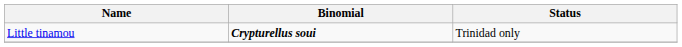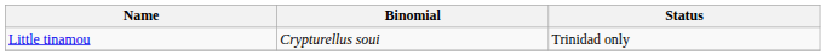Little tinamou | Binomial: bold -> normal
